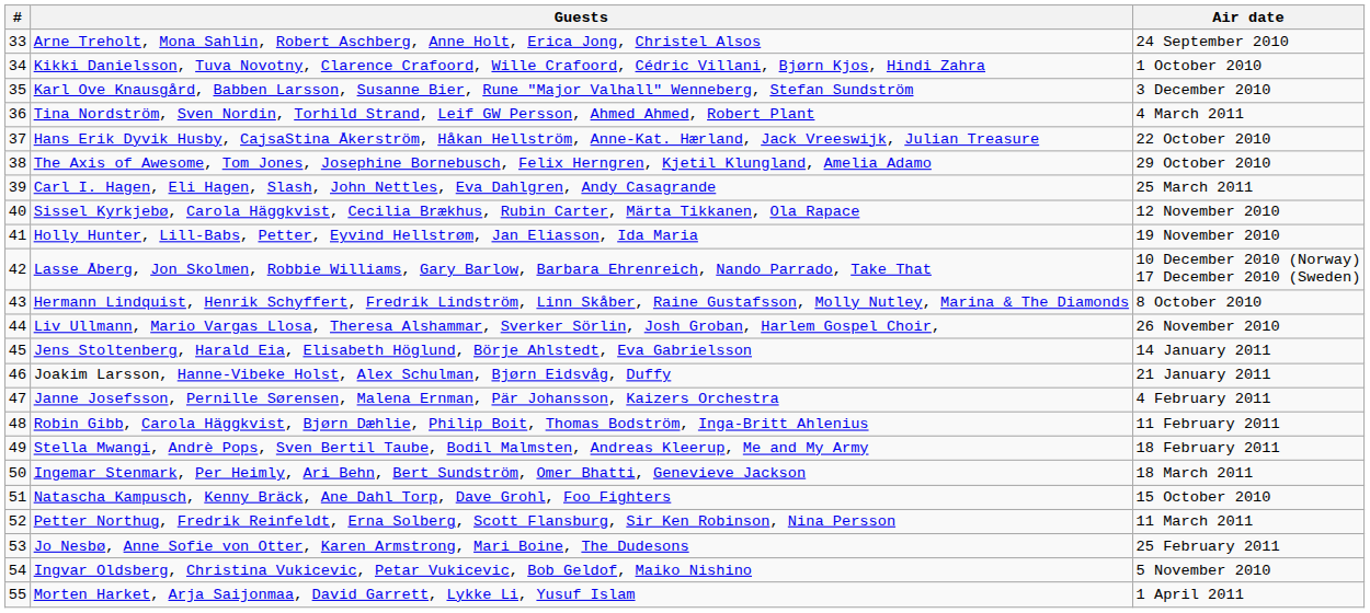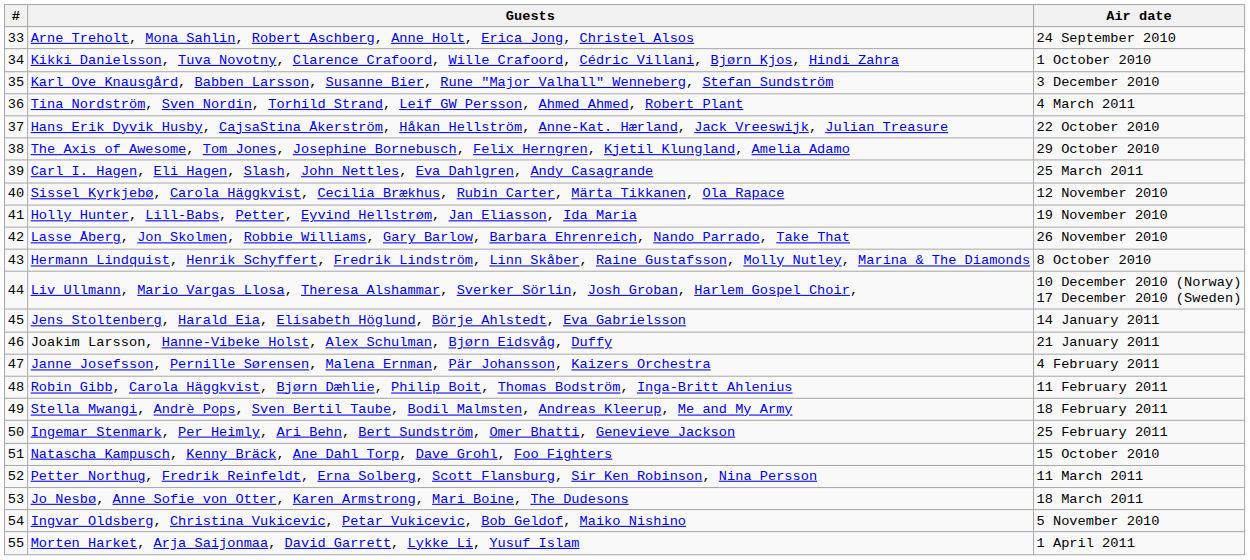row 11 | Air date: 10 December 2010 (Norway) 17 December 2010 (Sweden) -> 26 November 2010
row 13 | Air date: 26 November 2010 -> 10 December 2010 (Norway) 17 December 2010 (Sweden)
row 19 | Air date: 18 March 2011 -> 25 February 2011
row 22 | Air date: 25 February 2011 -> 18 March 2011
